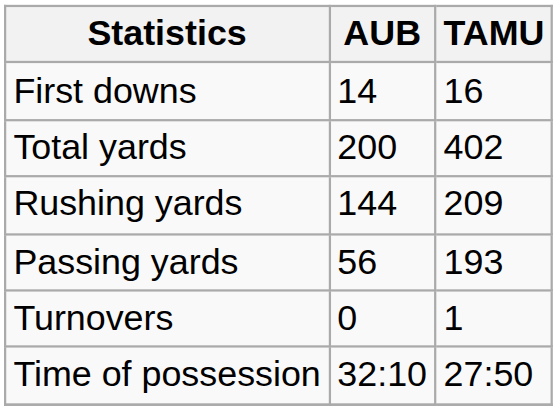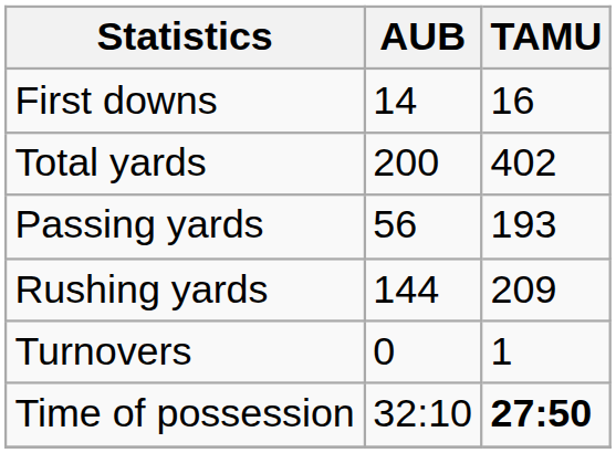rows swapped: Rushing yards <-> Passing yards
Time of possession | TAMU: normal -> bold
